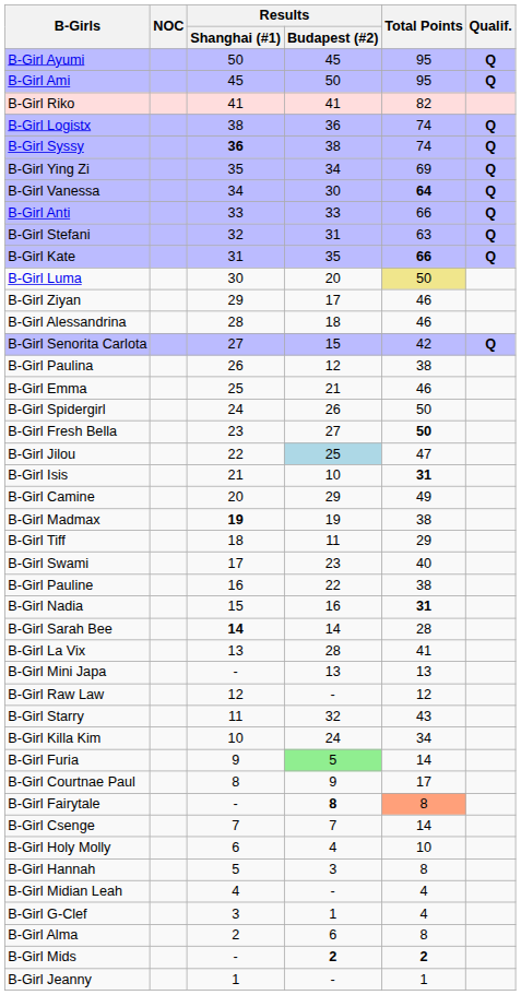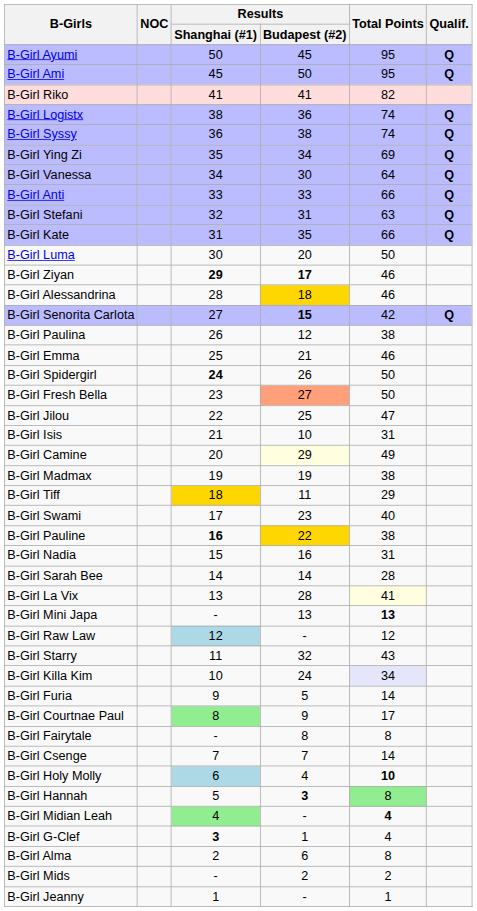B-Girl Syssy | Results / Shanghai (#1): bold -> normal
B-Girl Vanessa | Total Points: bold -> normal
B-Girl Kate | Total Points: bold -> normal
B-Girl Luma | Total Points: khaki background -> no background
B-Girl Ziyan | Results / Shanghai (#1): normal -> bold
B-Girl Ziyan | Results / Budapest (#2): normal -> bold
B-Girl Alessandrina | Results / Budapest (#2): no background -> gold background
B-Girl Senorita Carlota | Results / Budapest (#2): normal -> bold
B-Girl Spidergirl | Results / Shanghai (#1): normal -> bold
B-Girl Fresh Bella | Results / Budapest (#2): no background -> lightsalmon background
B-Girl Fresh Bella | Total Points: bold -> normal
B-Girl Jilou | Results / Budapest (#2): lightblue background -> no background
B-Girl Isis | Total Points: bold -> normal
B-Girl Camine | Results / Budapest (#2): no background -> lightyellow background
B-Girl Madmax | Results / Shanghai (#1): bold -> normal
B-Girl Tiff | Results / Shanghai (#1): no background -> gold background
B-Girl Pauline | Results / Shanghai (#1): normal -> bold
B-Girl Pauline | Results / Budapest (#2): no background -> gold background
B-Girl Nadia | Total Points: bold -> normal
B-Girl Sarah Bee | Results / Shanghai (#1): bold -> normal
B-Girl La Vix | Total Points: no background -> lightyellow background
B-Girl Mini Japa | Total Points: normal -> bold
B-Girl Raw Law | Results / Shanghai (#1): no background -> lightblue background
B-Girl Killa Kim | Total Points: no background -> lavender background
B-Girl Furia | Results / Budapest (#2): lightgreen background -> no background
B-Girl Courtnae Paul | Results / Shanghai (#1): no background -> lightgreen background
B-Girl Fairytale | Results / Budapest (#2): bold -> normal
B-Girl Fairytale | Total Points: lightsalmon background -> no background
B-Girl Holy Molly | Results / Shanghai (#1): no background -> lightblue background
B-Girl Holy Molly | Total Points: normal -> bold
B-Girl Hannah | Results / Budapest (#2): normal -> bold
B-Girl Hannah | Total Points: no background -> lightgreen background
B-Girl Midian Leah | Results / Shanghai (#1): no background -> lightgreen background
B-Girl Midian Leah | Total Points: normal -> bold
B-Girl G-Clef | Results / Shanghai (#1): normal -> bold
B-Girl Mids | Results / Budapest (#2): bold -> normal
B-Girl Mids | Total Points: bold -> normal
